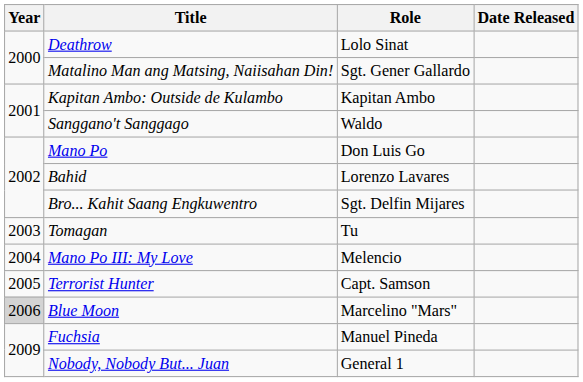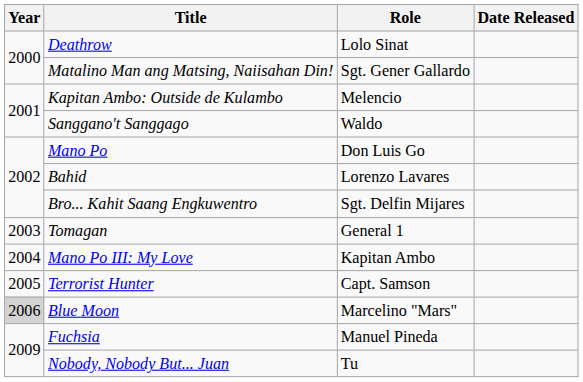Kapitan Ambo: Outside de Kulambo | Role: Kapitan Ambo -> Melencio
Tomagan | Role: Tu -> General 1
Mano Po III: My Love | Role: Melencio -> Kapitan Ambo
Nobody, Nobody But... Juan | Role: General 1 -> Tu
